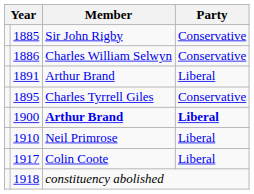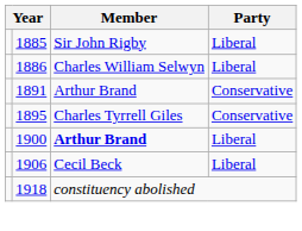1885 | Party: Conservative -> Liberal
1886 | Party: Conservative -> Liberal
1891 | Party: Liberal -> Conservative
1900 | Party: bold -> normal
+ row: 1906 | Cecil Beck | Liberal
- row: 1910 | Neil Primrose | Liberal
- row: 1917 | Colin Coote | Liberal
